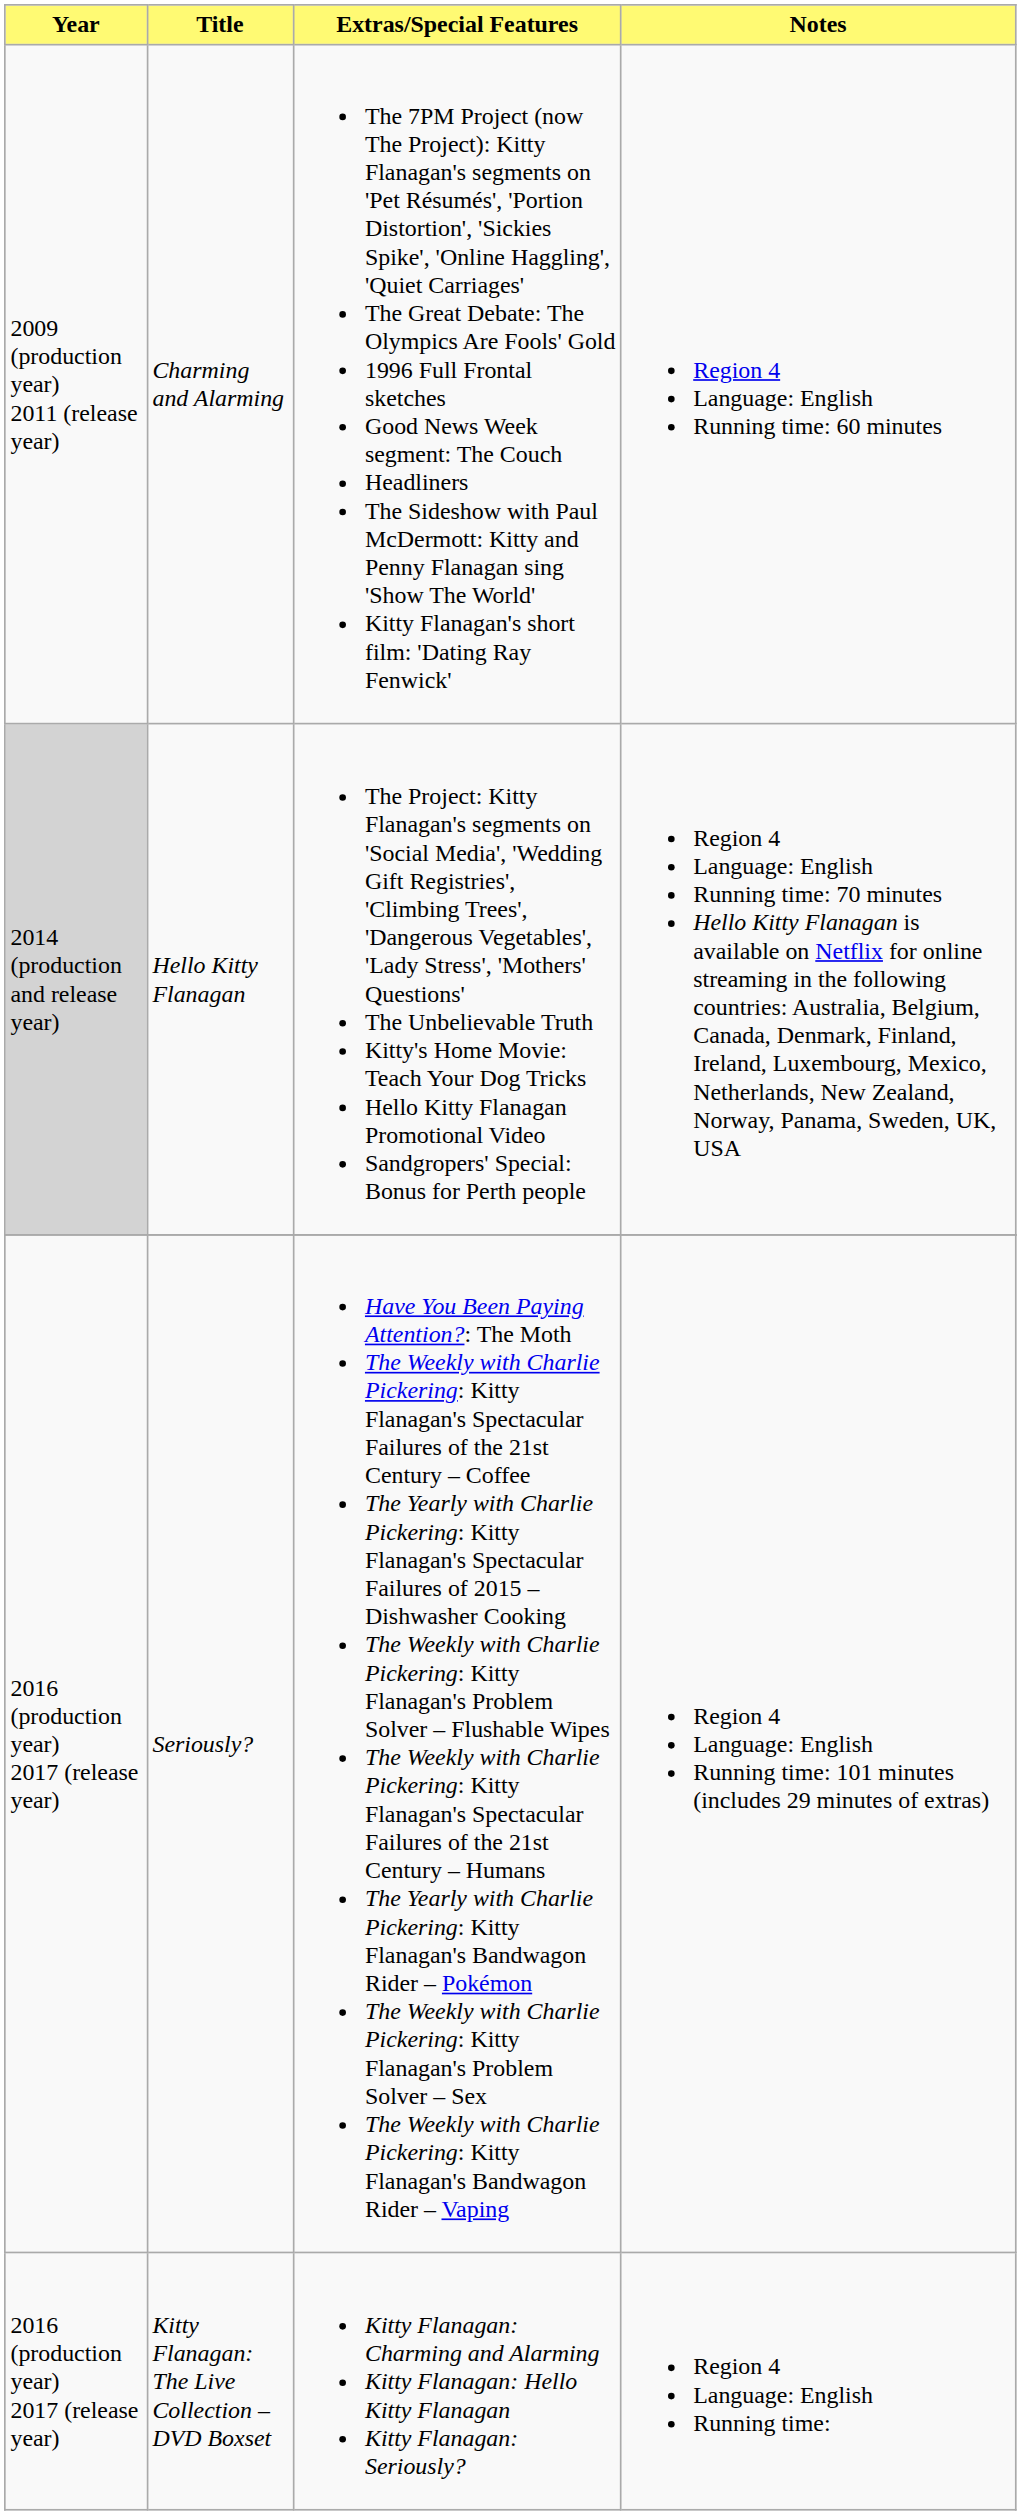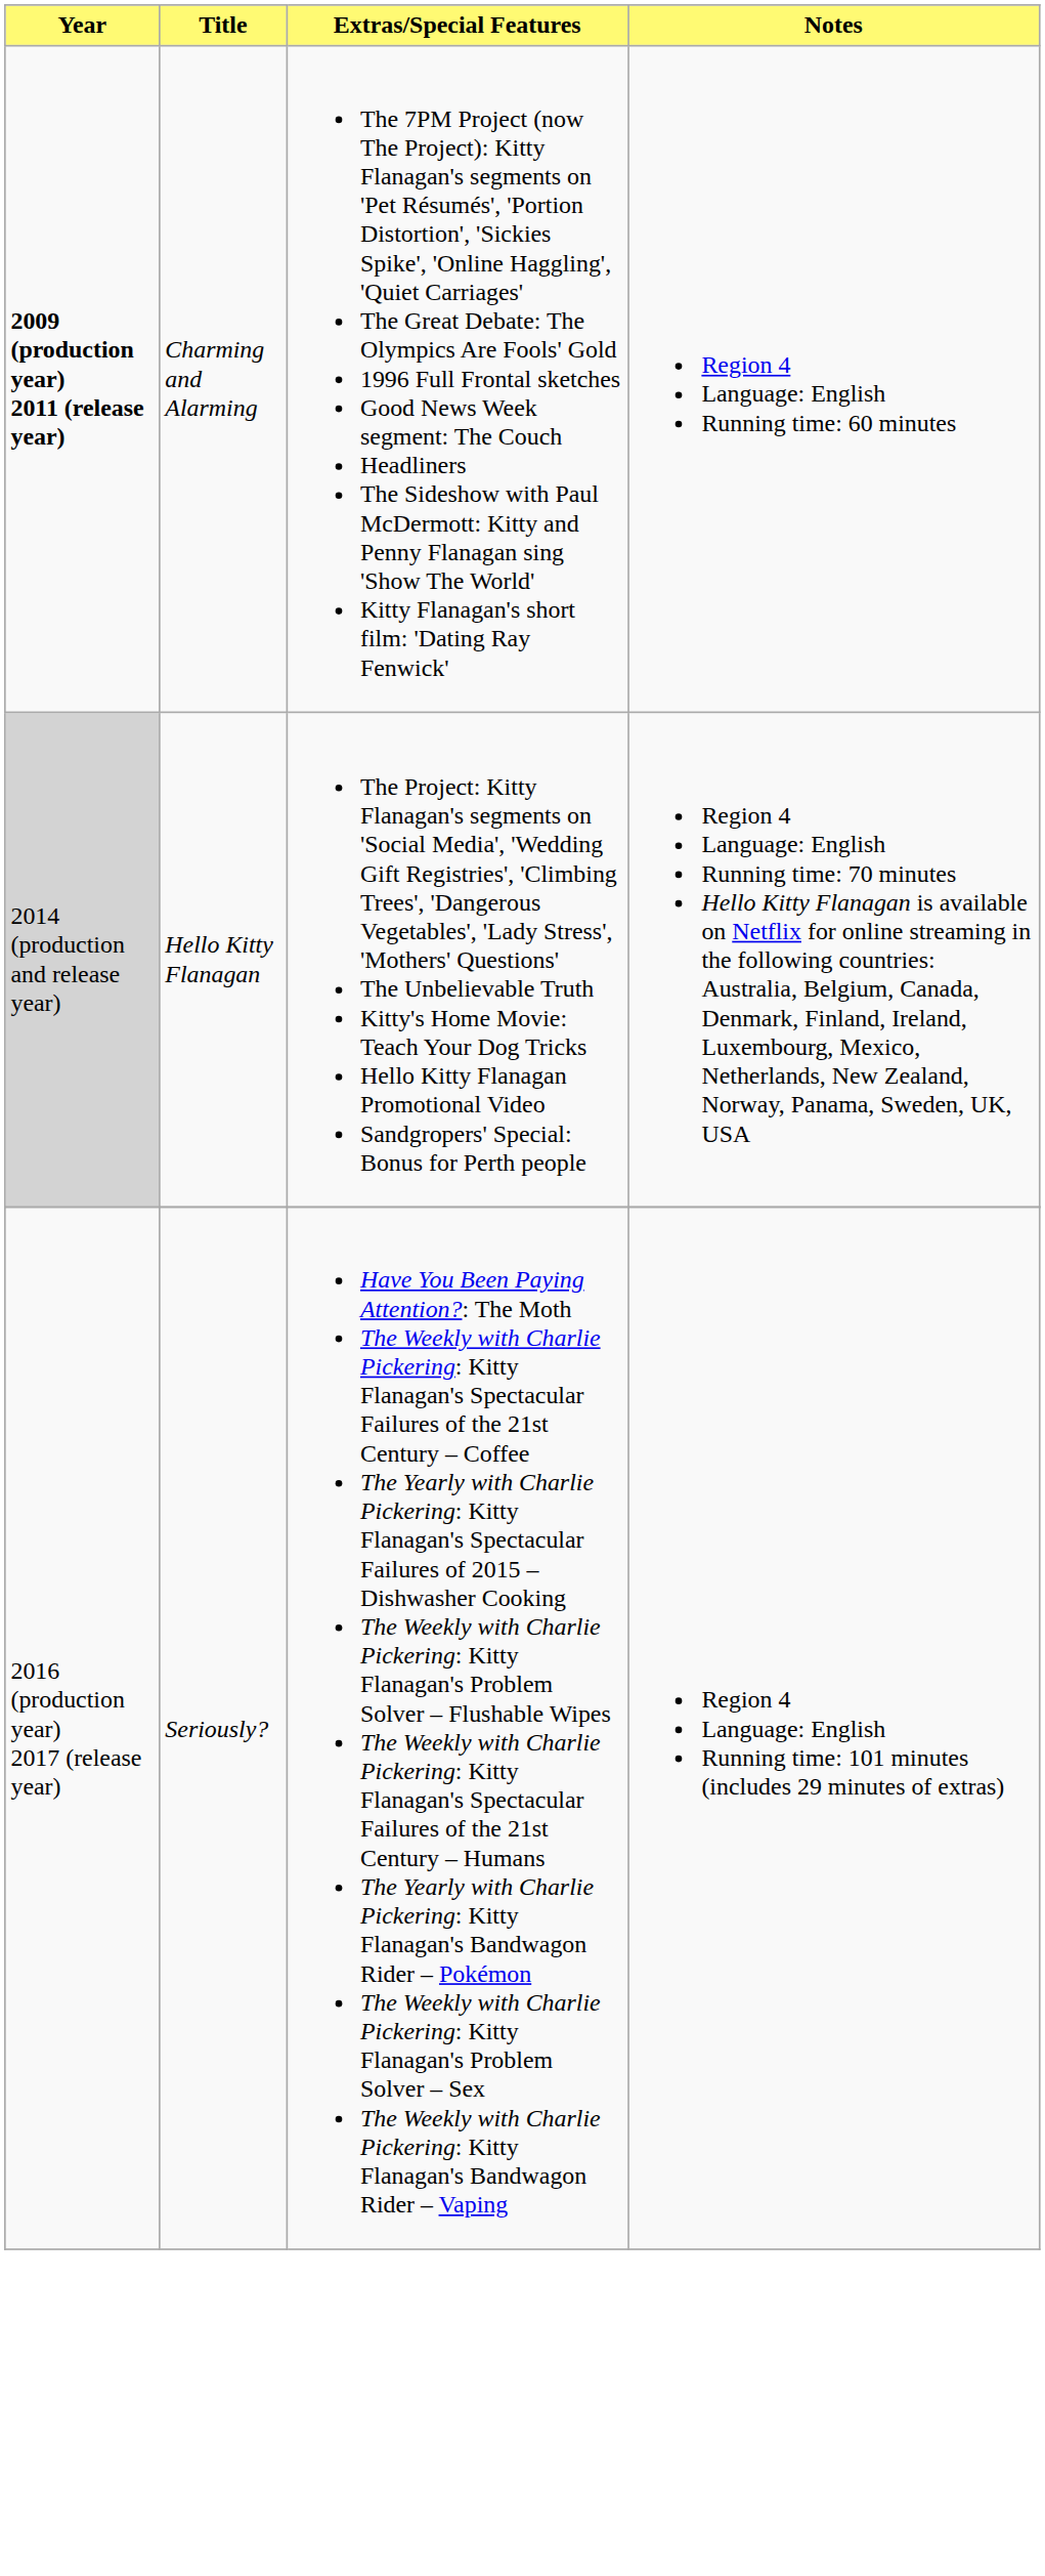Charming and Alarming | Year: normal -> bold
- row: 2016 (production year) 2017 (release year) | Kitty Flanagan: The Live Collection – DVD Boxset | Kitty Flanagan: Charming and Alarming Kitty Flanagan: Hello Kitty Flanagan Kitty Flanagan: Seriously? | Region 4 Language: English Running time:
